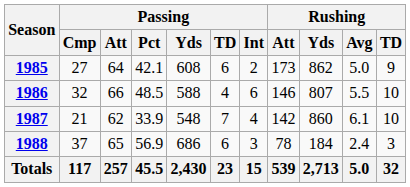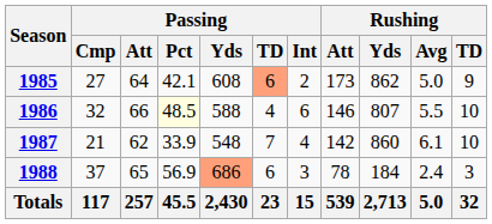1985 | Passing / TD: no background -> lightsalmon background
1986 | Passing / Pct: no background -> lightyellow background
1988 | Passing / Yds: no background -> lightsalmon background
